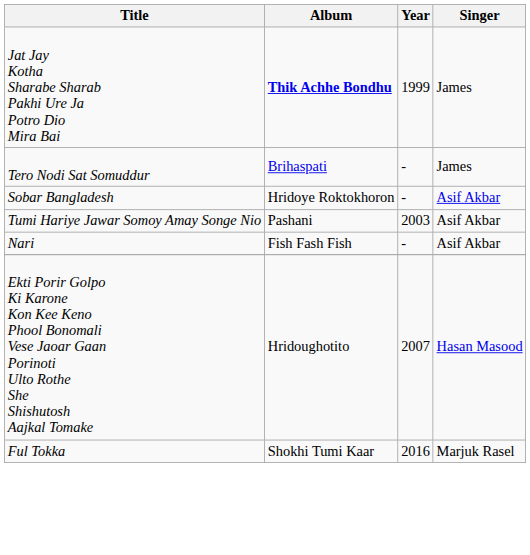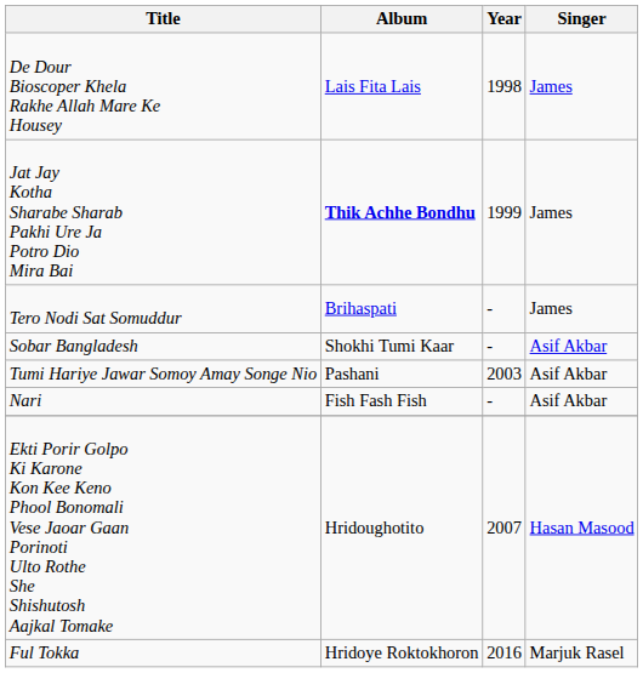+ row: De Dour Bioscoper Khela Rakhe Allah Mare Ke Housey | Lais Fita Lais | 1998 | James
Sobar Bangladesh | Album: Hridoye Roktokhoron -> Shokhi Tumi Kaar
Ful Tokka | Album: Shokhi Tumi Kaar -> Hridoye Roktokhoron
